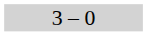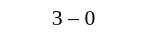row 1 | column 1: lightgrey background -> no background
